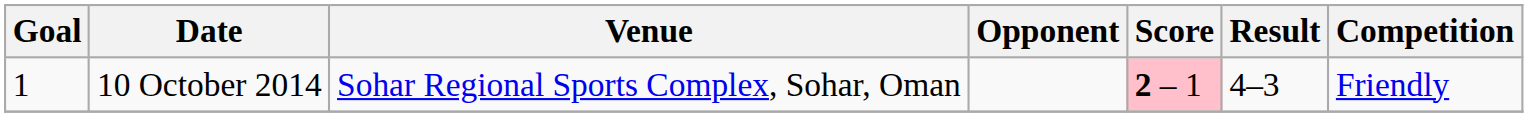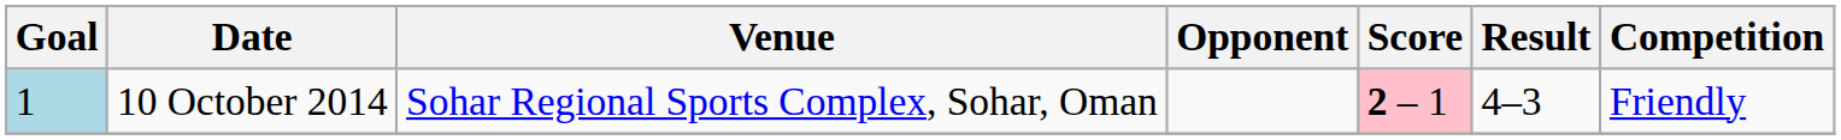10 October 2014 | Goal: no background -> lightblue background
